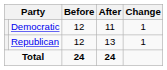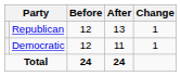rows swapped: Republican <-> Democratic
